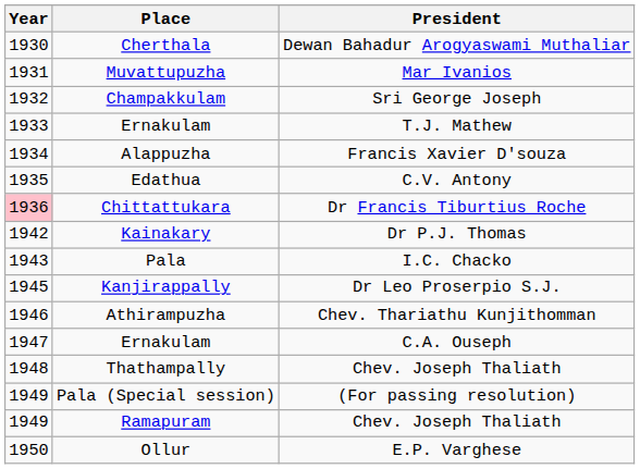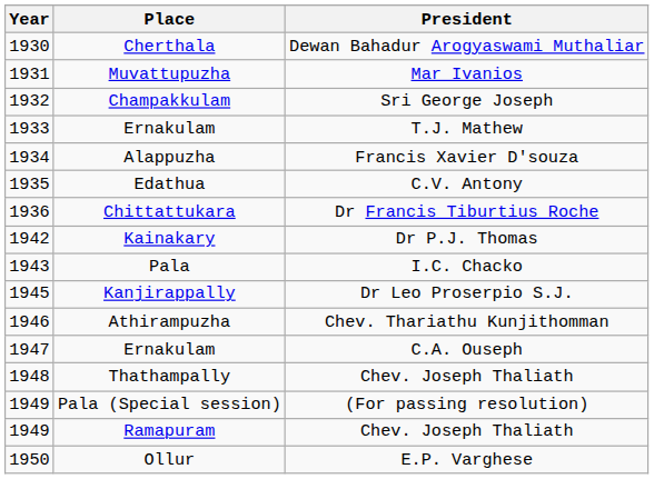Chittattukara | Year: pink background -> no background
